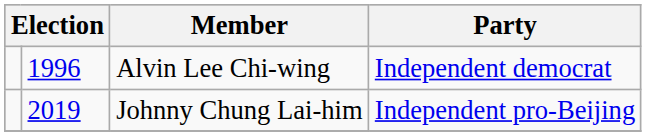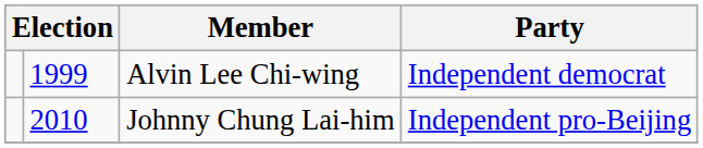Alvin Lee Chi-wing | column 2: 1996 -> 1999
Johnny Chung Lai-him | column 2: 2019 -> 2010
